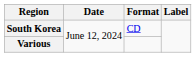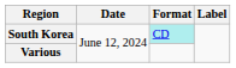South Korea | Format: no background -> paleturquoise background
